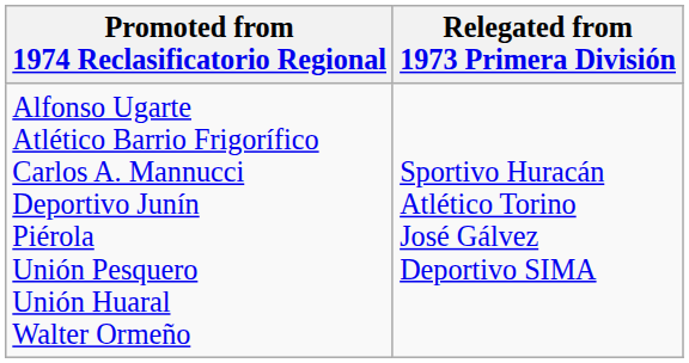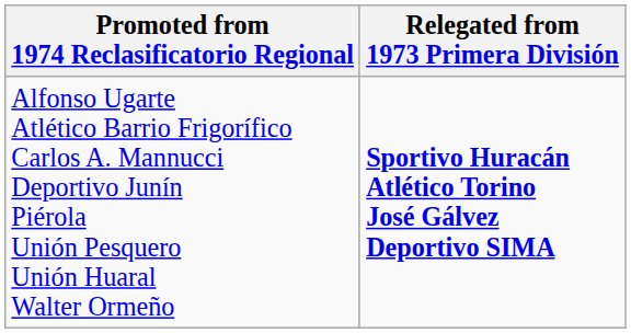row 2 | Relegated from 1973 Primera División: normal -> bold
